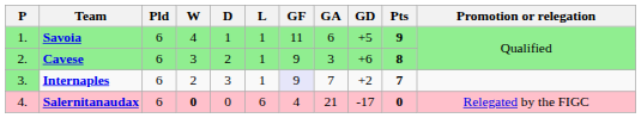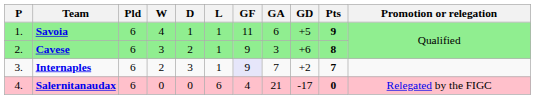Internaples | P: lightgreen background -> no background
Salernitanaudax | W: bold -> normal
